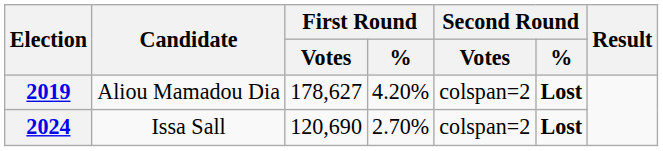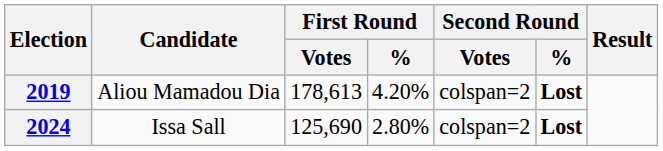2019 | First Round / Votes: 178,627 -> 178,613
2024 | First Round / Votes: 120,690 -> 125,690
2024 | First Round / %: 2.70% -> 2.80%
